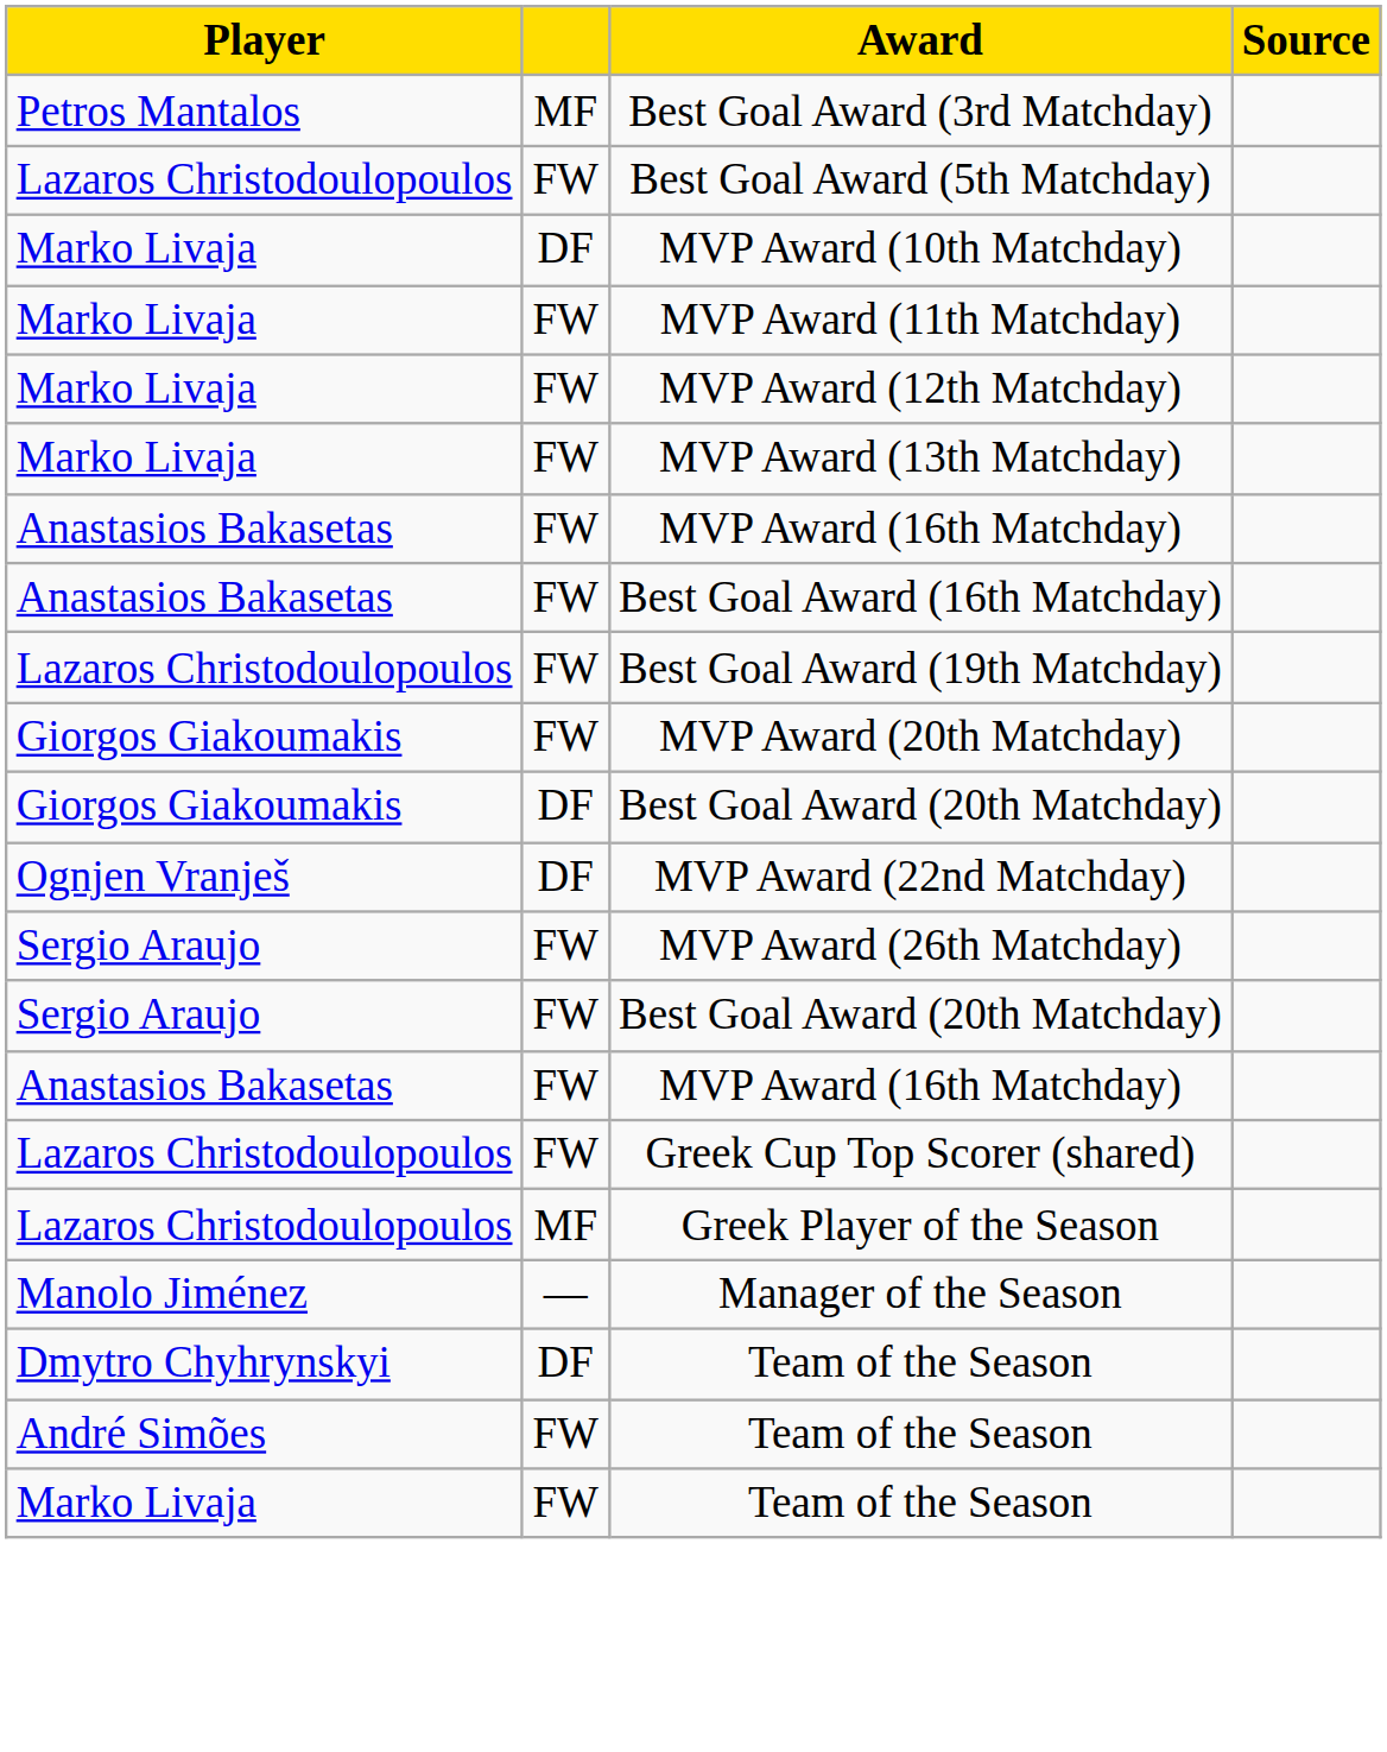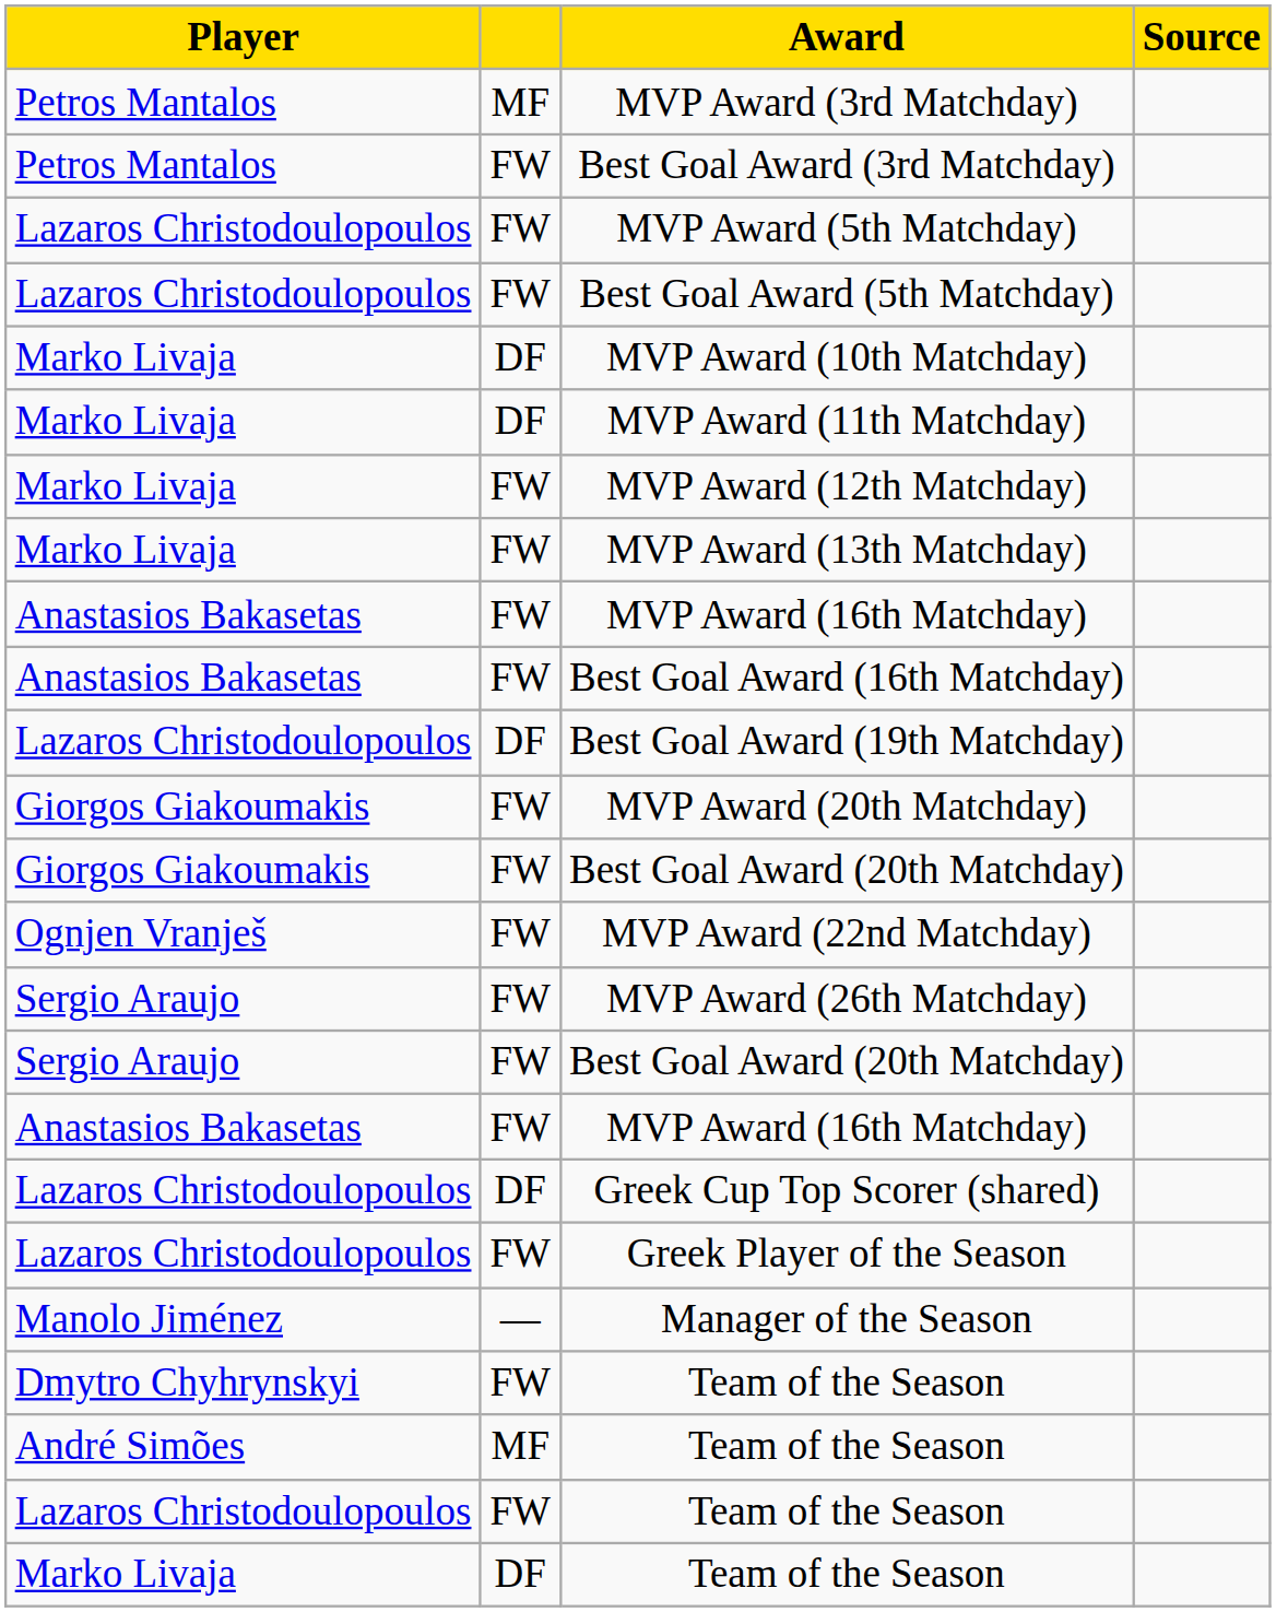+ row: Petros Mantalos | MF | MVP Award (3rd Matchday)
Best Goal Award (3rd Matchday) | column 2: MF -> FW
+ row: Lazaros Christodoulopoulos | FW | MVP Award (5th Matchday)
MVP Award (11th Matchday) | column 2: FW -> DF
Best Goal Award (19th Matchday) | column 2: FW -> DF
Giorgos Giakoumakis / Best Goal Award (20th Matchday) | column 2: DF -> FW
MVP Award (22nd Matchday) | column 2: DF -> FW
Greek Cup Top Scorer (shared) | column 2: FW -> DF
Greek Player of the Season | column 2: MF -> FW
Dmytro Chyhrynskyi / Team of the Season | column 2: DF -> FW
André Simões / Team of the Season | column 2: FW -> MF
+ row: Lazaros Christodoulopoulos | FW | Team of the Season
Marko Livaja / Team of the Season | column 2: FW -> DF
